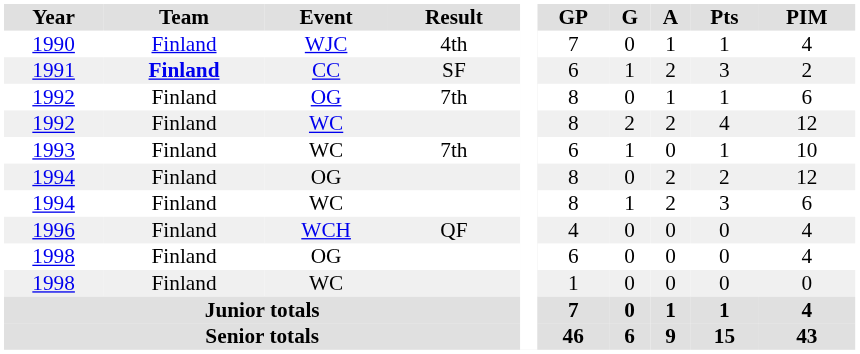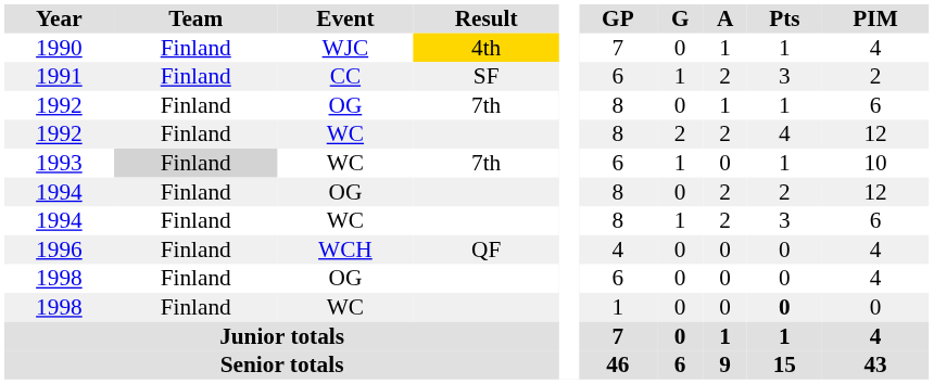1990 | Result: no background -> gold background
1991 | Team: bold -> normal
1993 | Team: no background -> lightgrey background
1998 / WC | Pts: normal -> bold
